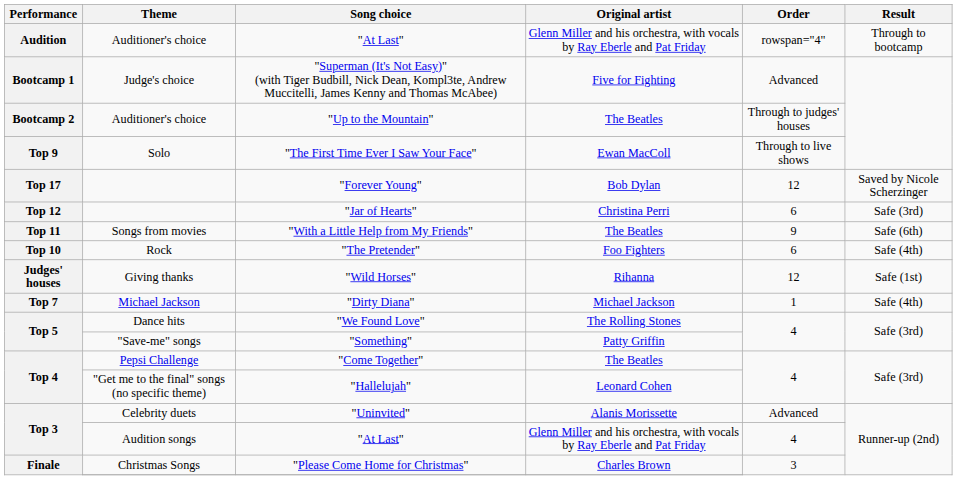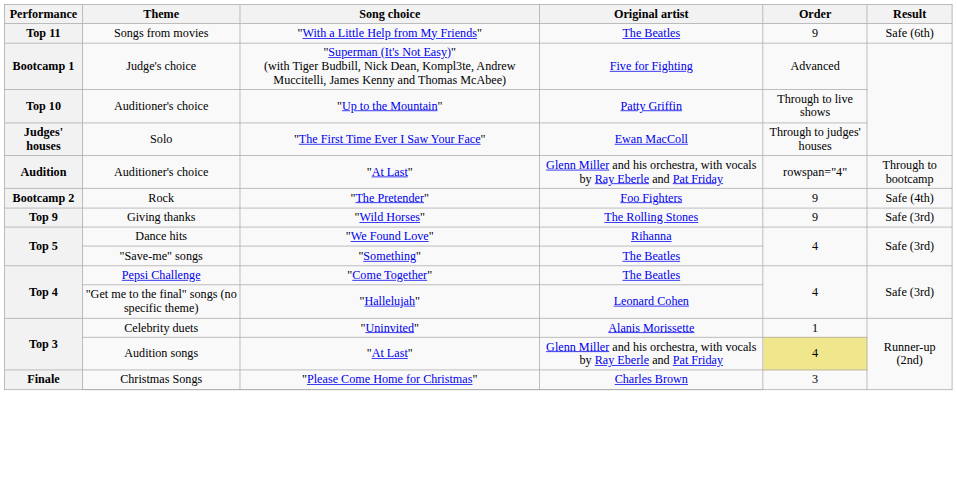rows swapped: Auditioner's choice / "At Last" <-> "With a Little Help from My Friends"
"Up to the Mountain" | Performance: Bootcamp 2 -> Top 10
"Up to the Mountain" | Original artist: The Beatles -> Patty Griffin
"Up to the Mountain" | Order: Through to judges' houses -> Through to live shows
"The First Time Ever I Saw Your Face" | Performance: Top 9 -> Judges' houses
"The First Time Ever I Saw Your Face" | Order: Through to live shows -> Through to judges' houses
- row: Top 17 | "Forever Young" | Bob Dylan | 12 | Saved by Nicole Scherzinger
- row: Top 12 | "Jar of Hearts" | Christina Perri | 6 | Safe (3rd)
"The Pretender" | Performance: Top 10 -> Bootcamp 2
"The Pretender" | Order: 6 -> 9
"Wild Horses" | Performance: Judges' houses -> Top 9
"Wild Horses" | Original artist: Rihanna -> The Rolling Stones
"Wild Horses" | Order: 12 -> 9
"Wild Horses" | Result: Safe (1st) -> Safe (3rd)
- row: Top 7 | Michael Jackson | "Dirty Diana" | Michael Jackson | 1 | Safe (4th)
"We Found Love" | Original artist: The Rolling Stones -> Rihanna
"Something" | Original artist: Patty Griffin -> The Beatles
"Uninvited" | Order: Advanced -> 1
Audition songs / "At Last" | Order: no background -> khaki background
